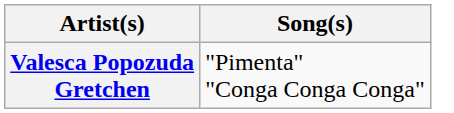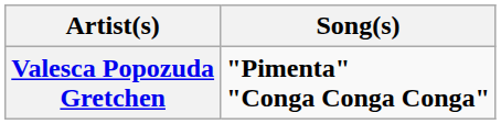Valesca Popozuda Gretchen | Song(s): normal -> bold
